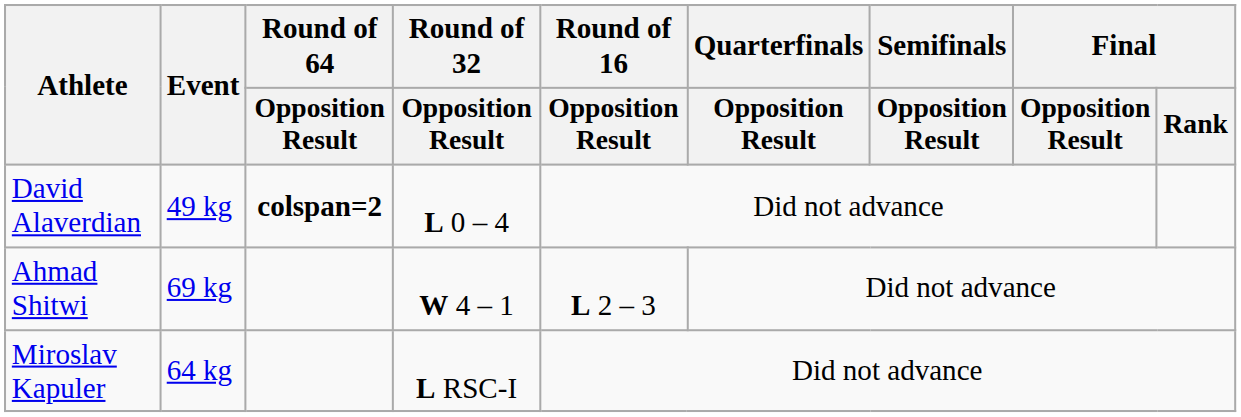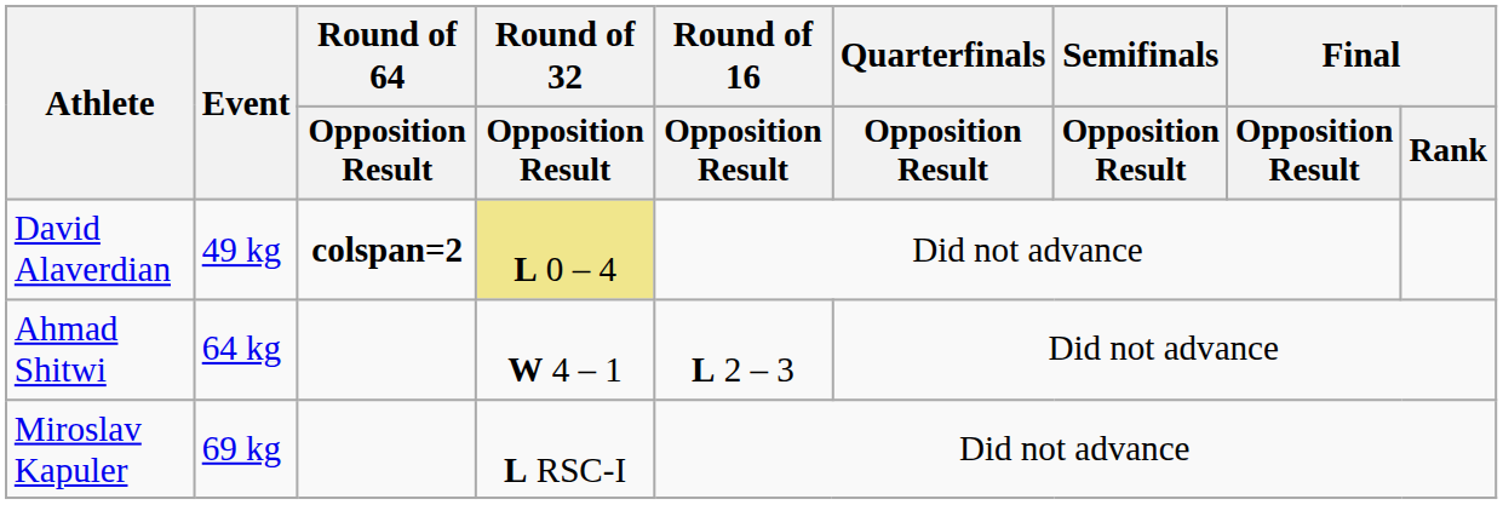David Alaverdian | Round of 32 / Opposition Result: no background -> khaki background
Ahmad Shitwi | Event: 69 kg -> 64 kg
Miroslav Kapuler | Event: 64 kg -> 69 kg
